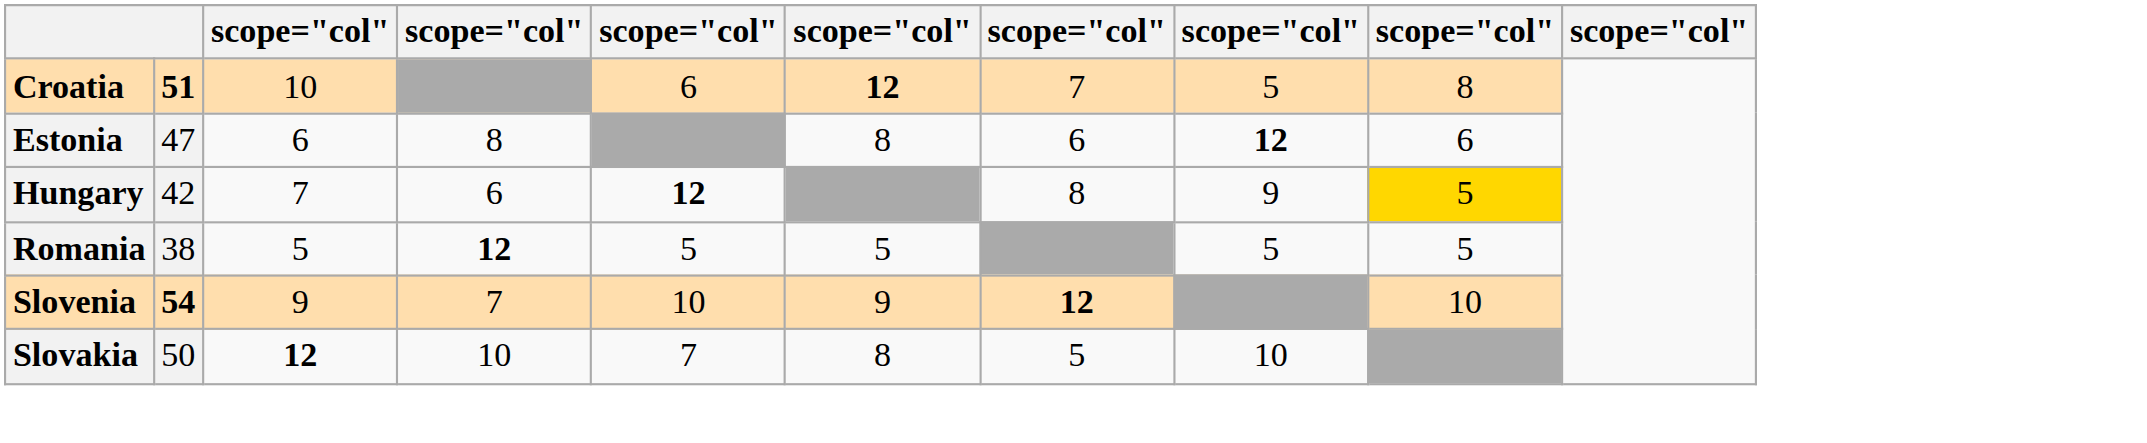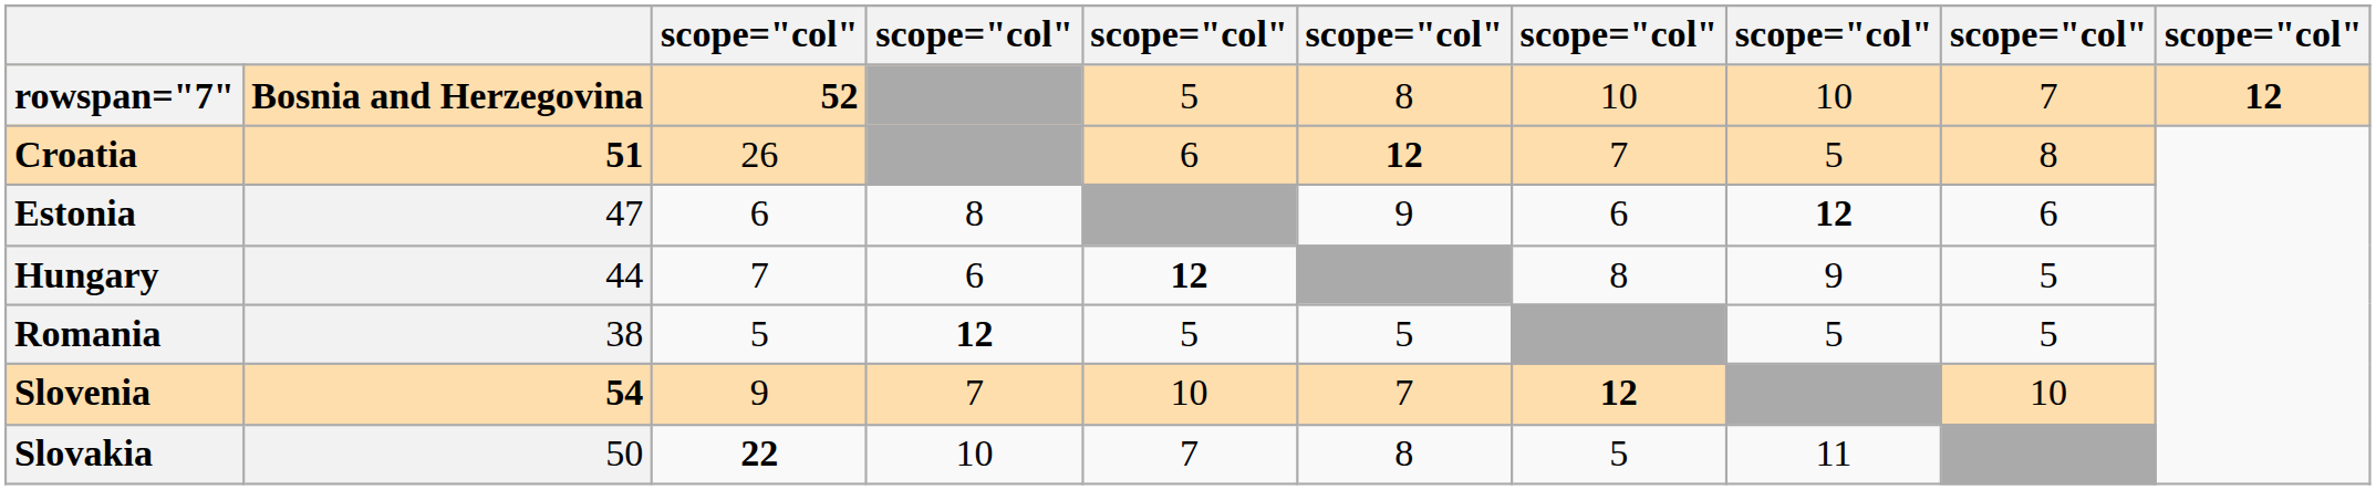+ row: rowspan="7" | Bosnia and Herzegovina | 52 | 5 | 8 | 10 | 10 | 7 | 12
Croatia | column 3: 10 -> 26
Estonia | column 6: 8 -> 9
Hungary | column 2: 42 -> 44
Hungary | column 9: gold background -> no background
Slovenia | column 6: 9 -> 7
Slovakia | column 3: 12 -> 22
Slovakia | column 8: 10 -> 11
